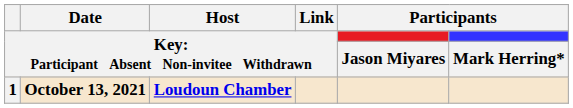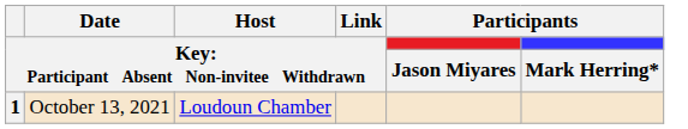1 | column 2: bold -> normal
1 | column 3: bold -> normal
